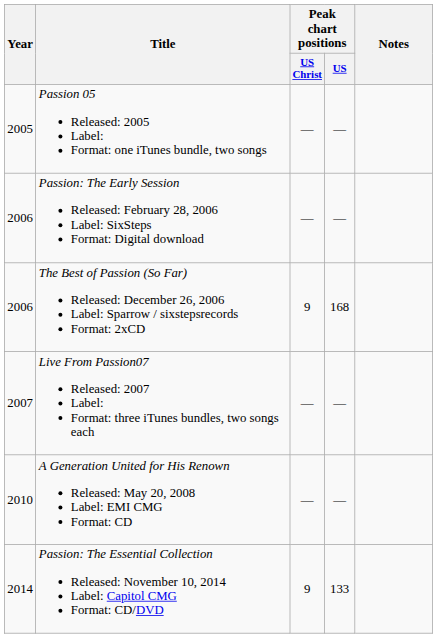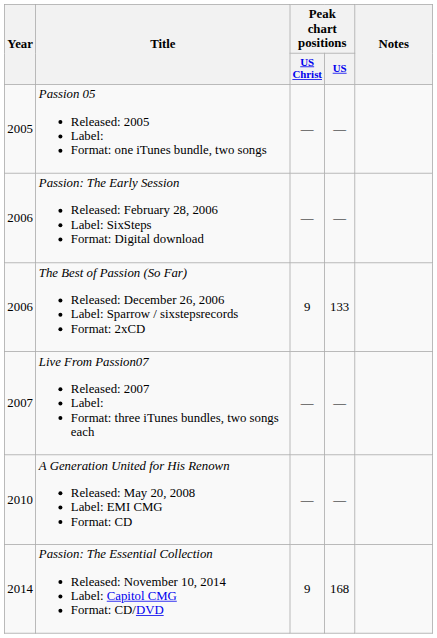row 5 | Peak chart positions / US: 168 -> 133
row 8 | Peak chart positions / US: 133 -> 168
